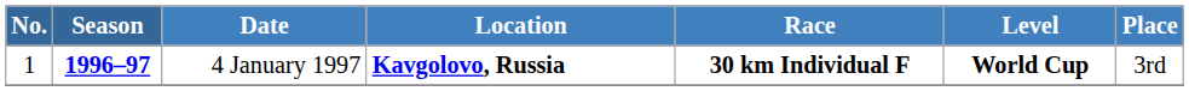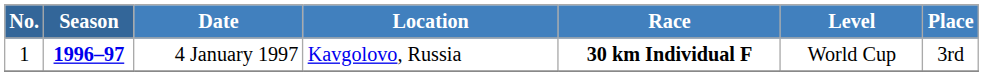4 January 1997 | Location: bold -> normal
4 January 1997 | Level: bold -> normal
